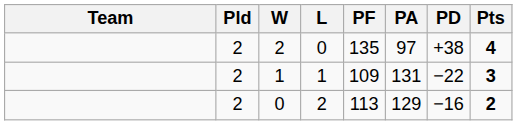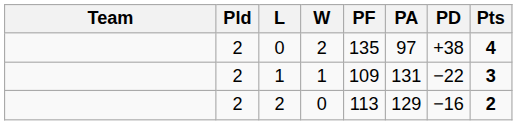columns swapped: W <-> L
